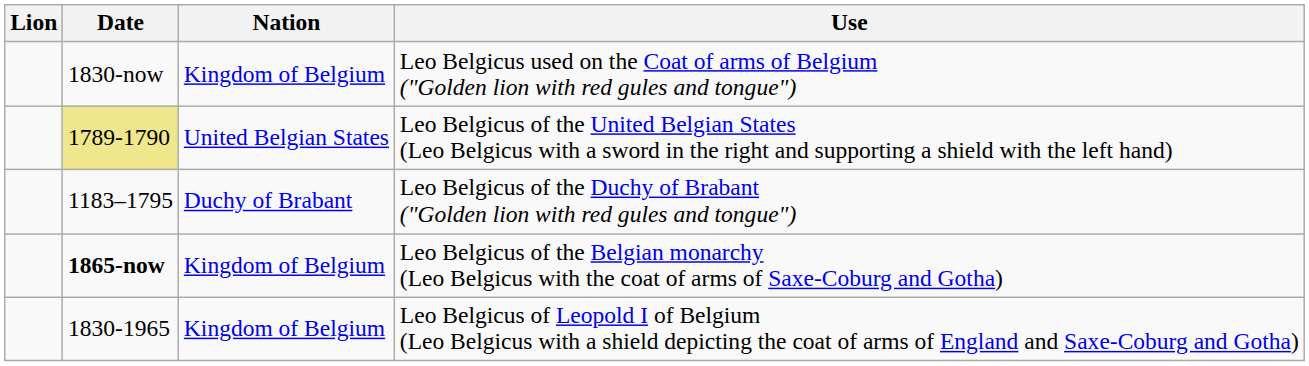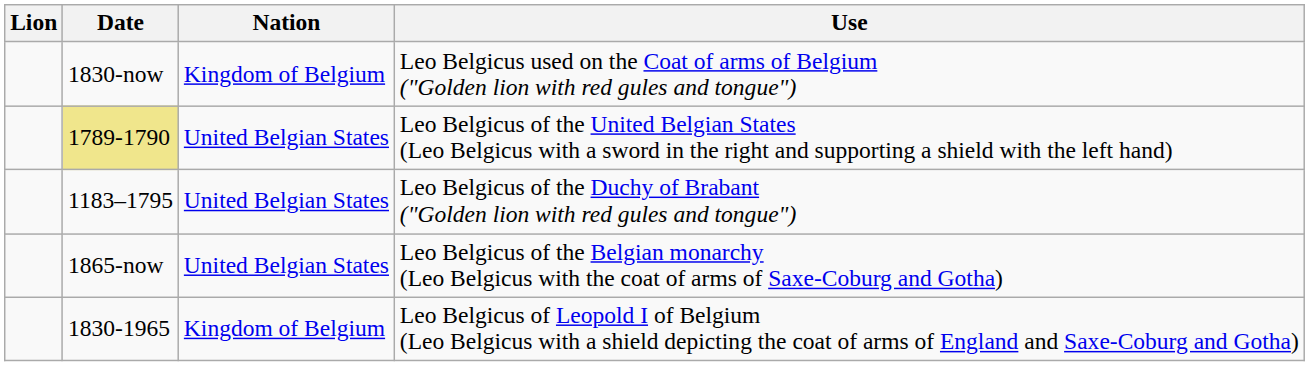row 4 | Nation: Duchy of Brabant -> United Belgian States
row 5 | Date: bold -> normal
row 5 | Nation: Kingdom of Belgium -> United Belgian States
